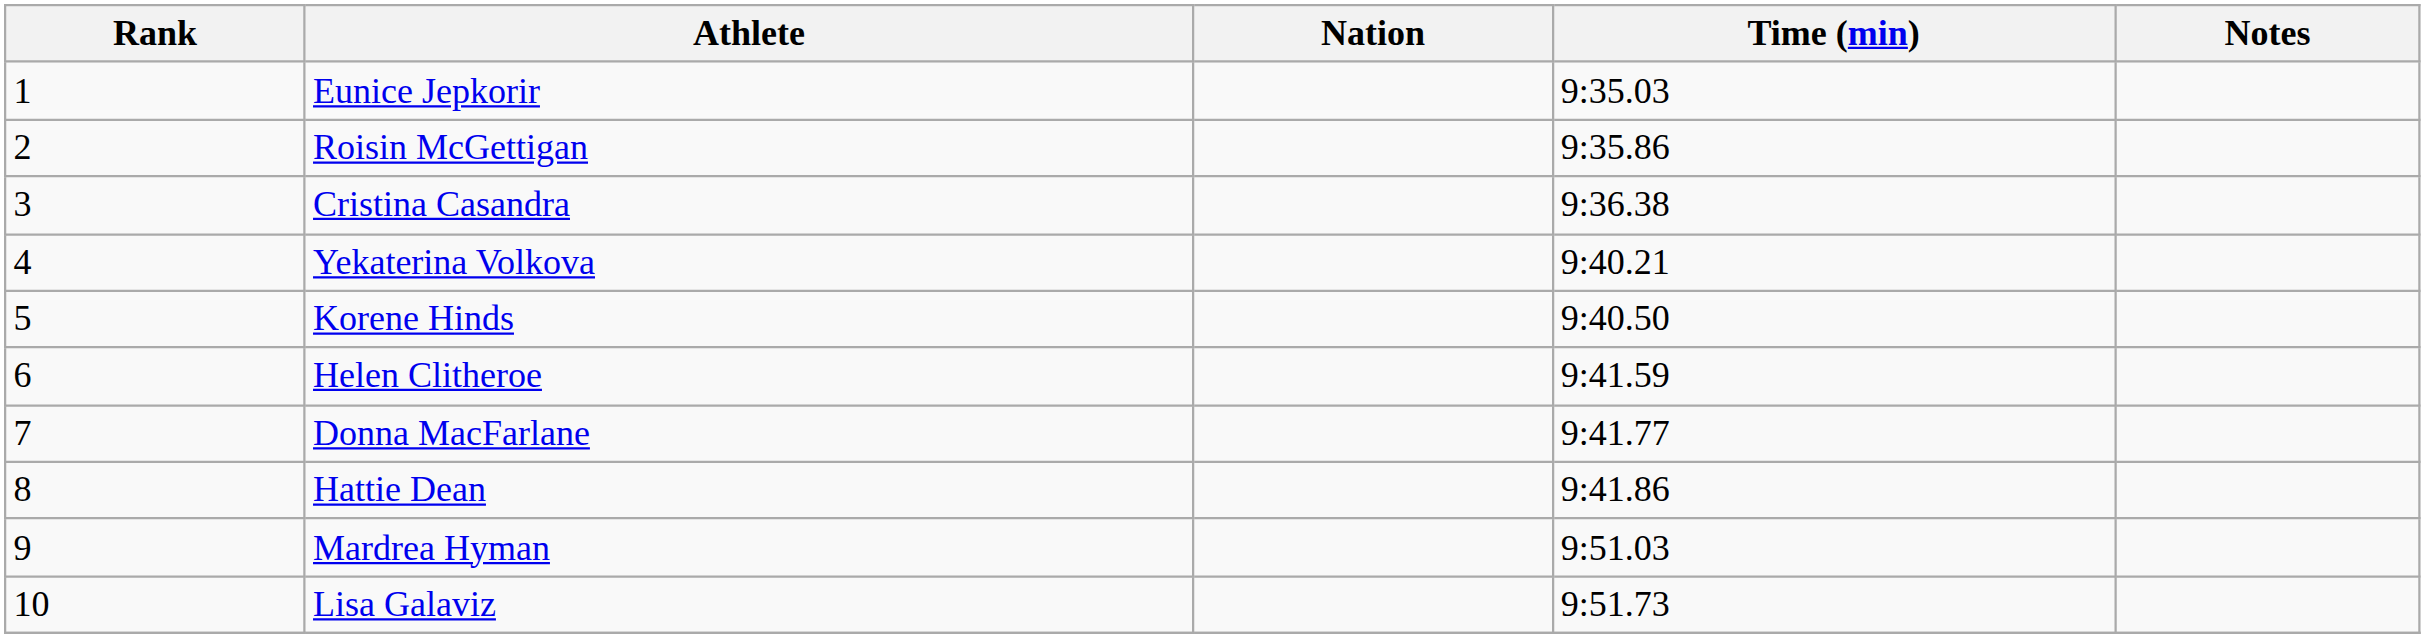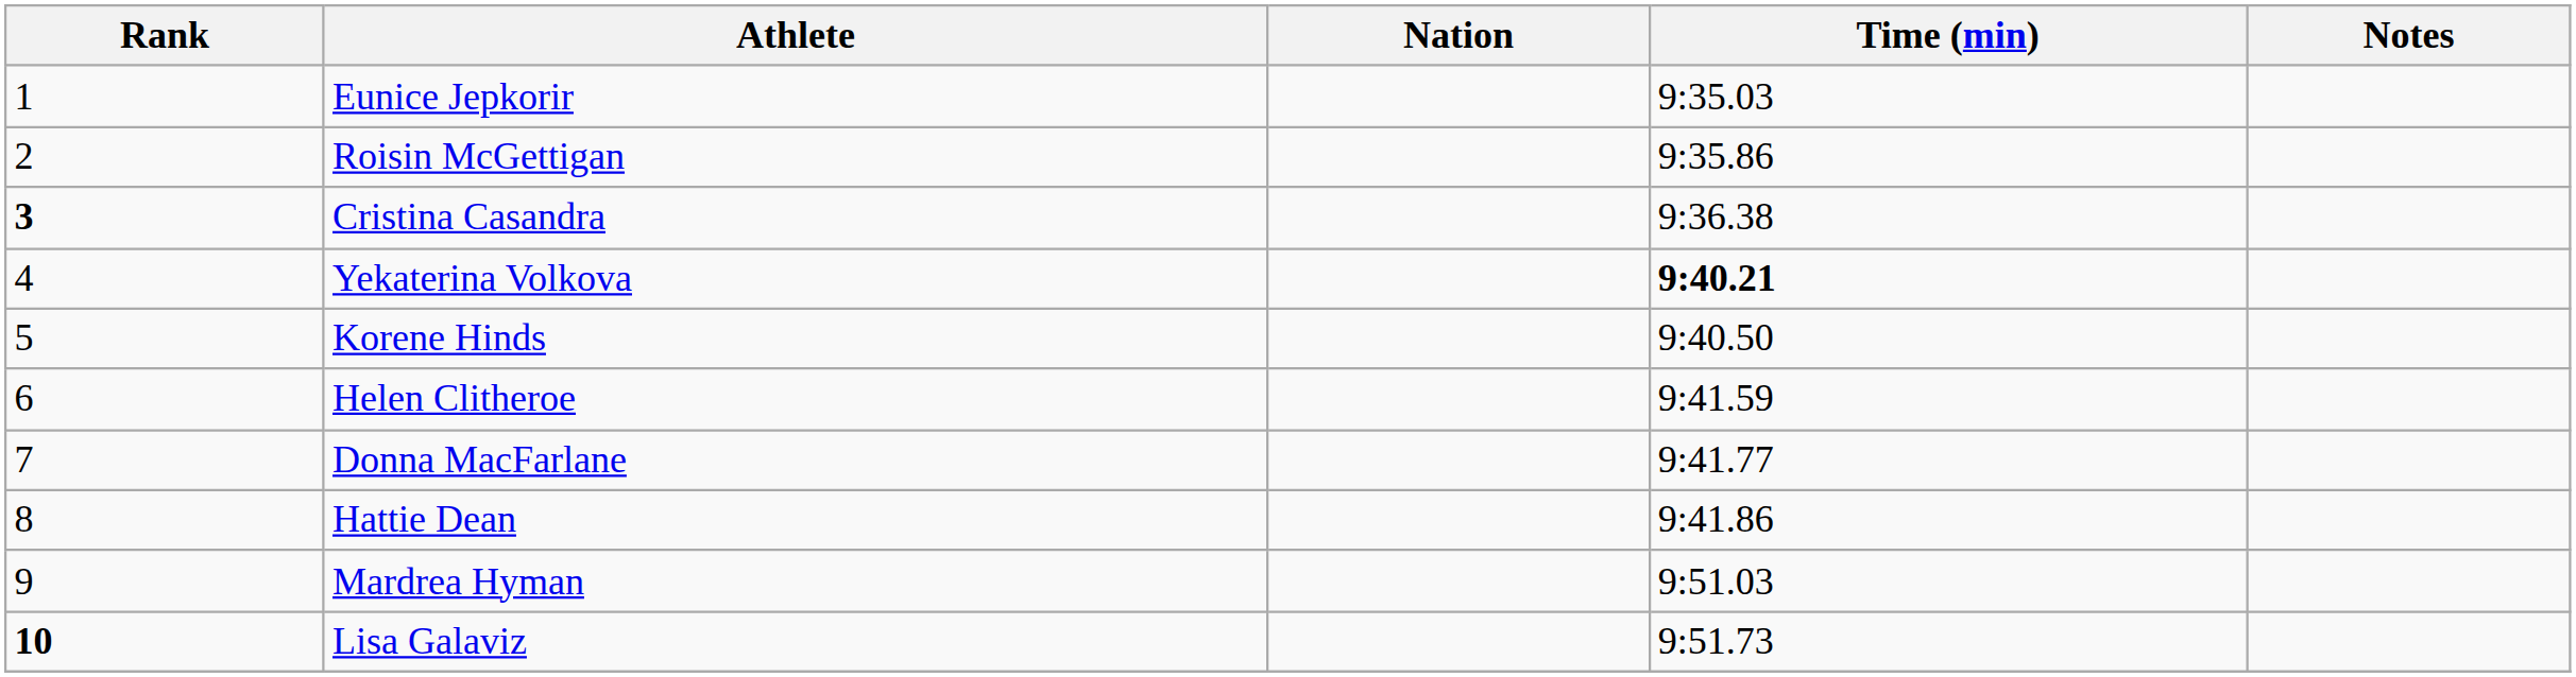Cristina Casandra | Rank: normal -> bold
Yekaterina Volkova | Time (min): normal -> bold
Lisa Galaviz | Rank: normal -> bold
